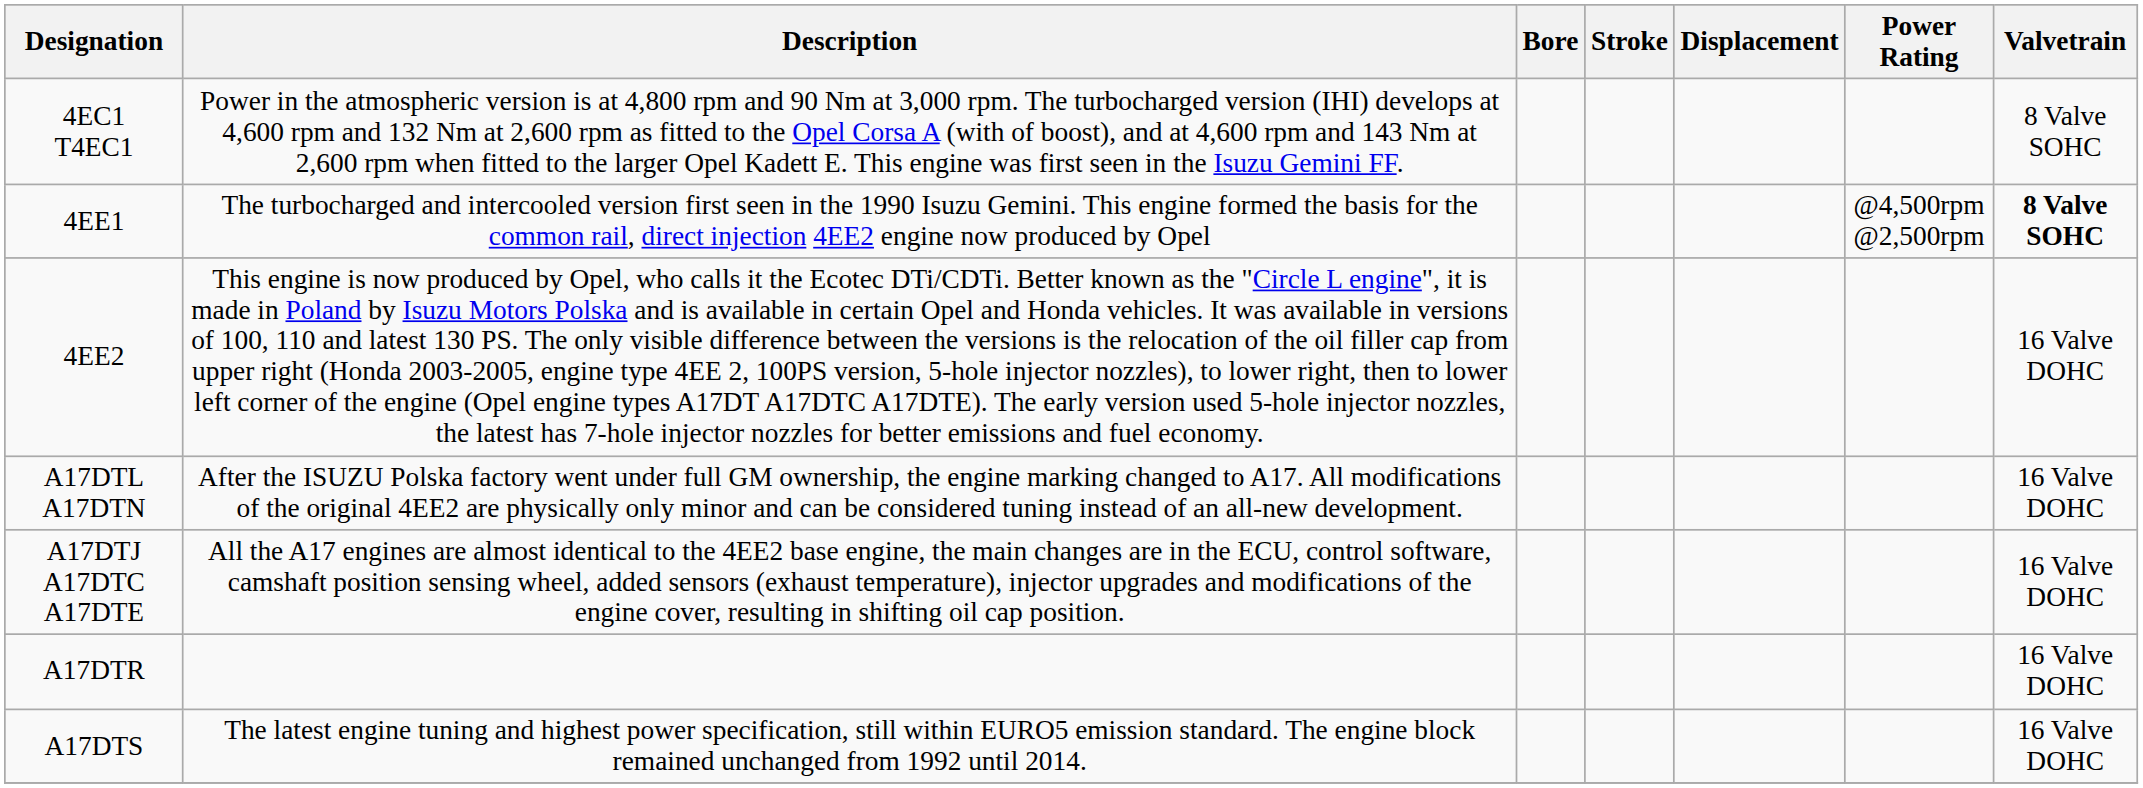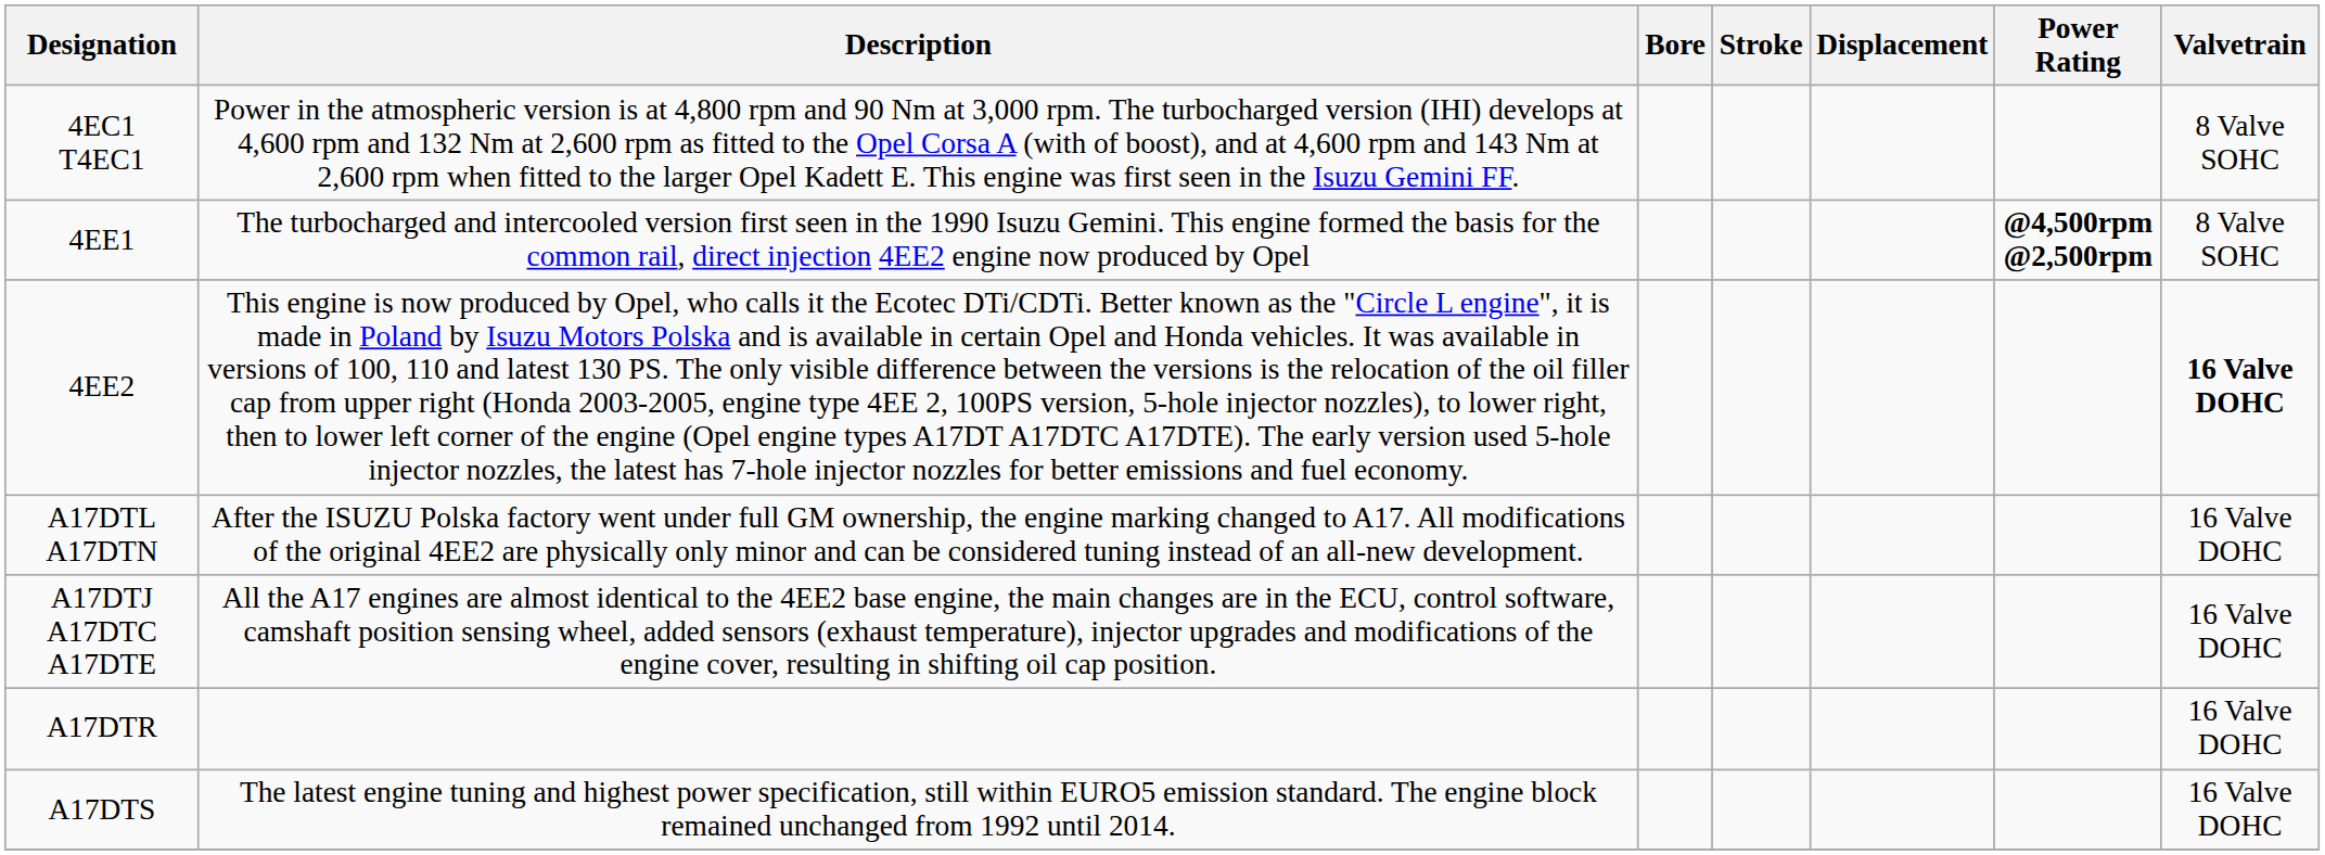4EE1 | Power Rating: normal -> bold
4EE1 | Valvetrain: bold -> normal
4EE2 | Valvetrain: normal -> bold
